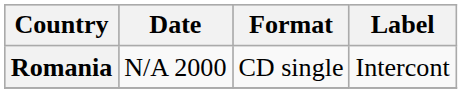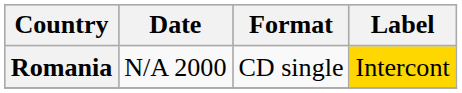Romania | Label: no background -> gold background
